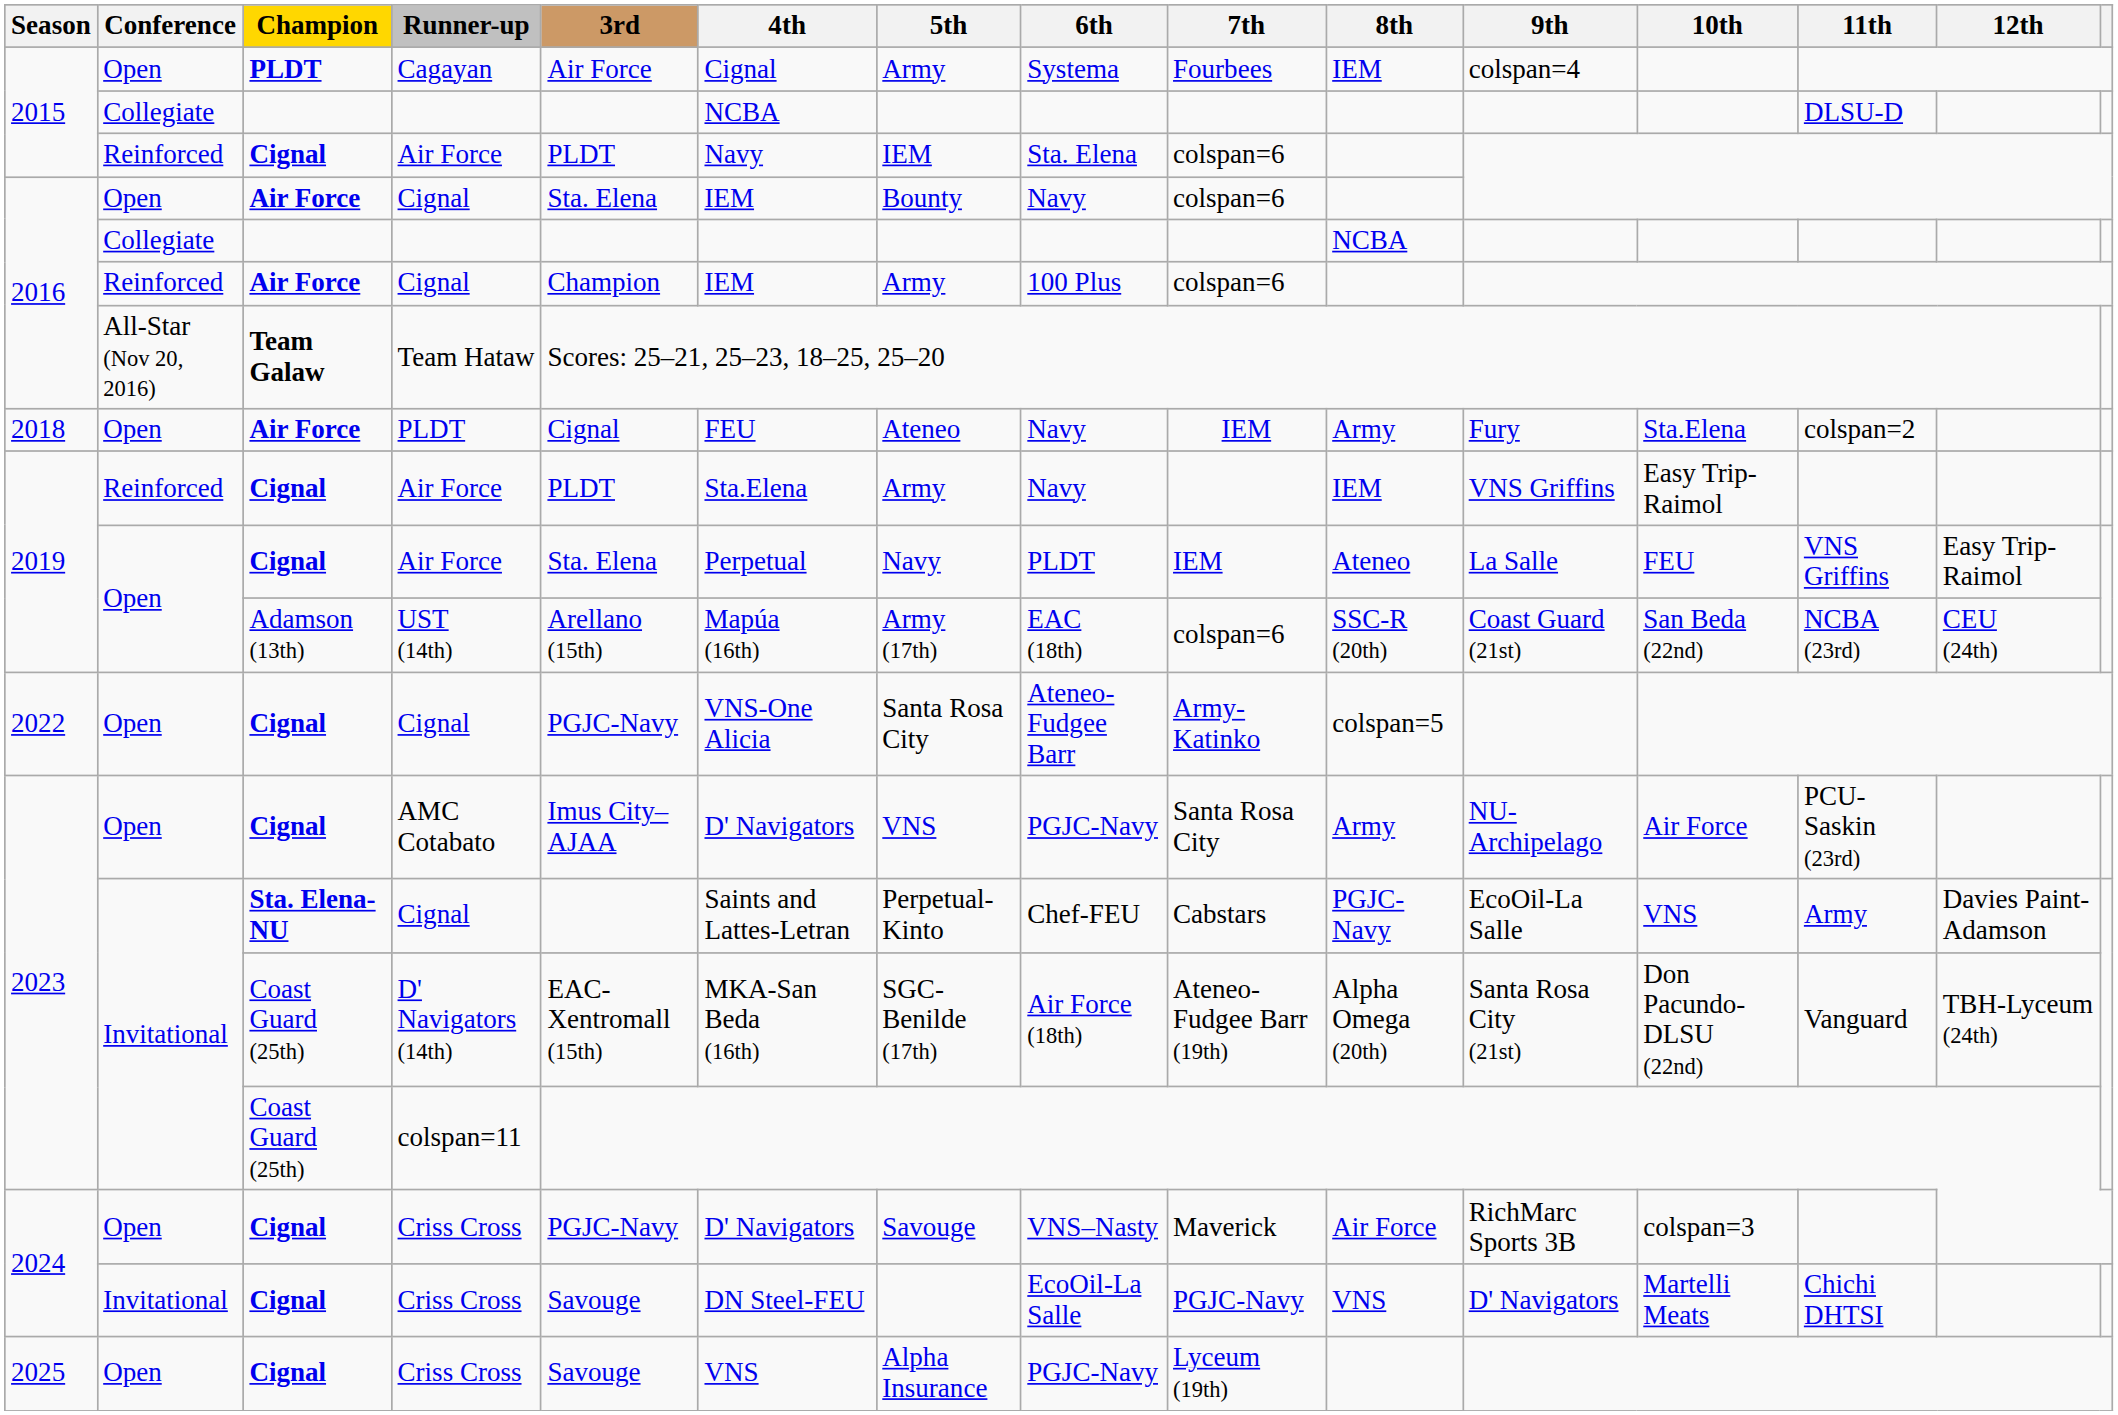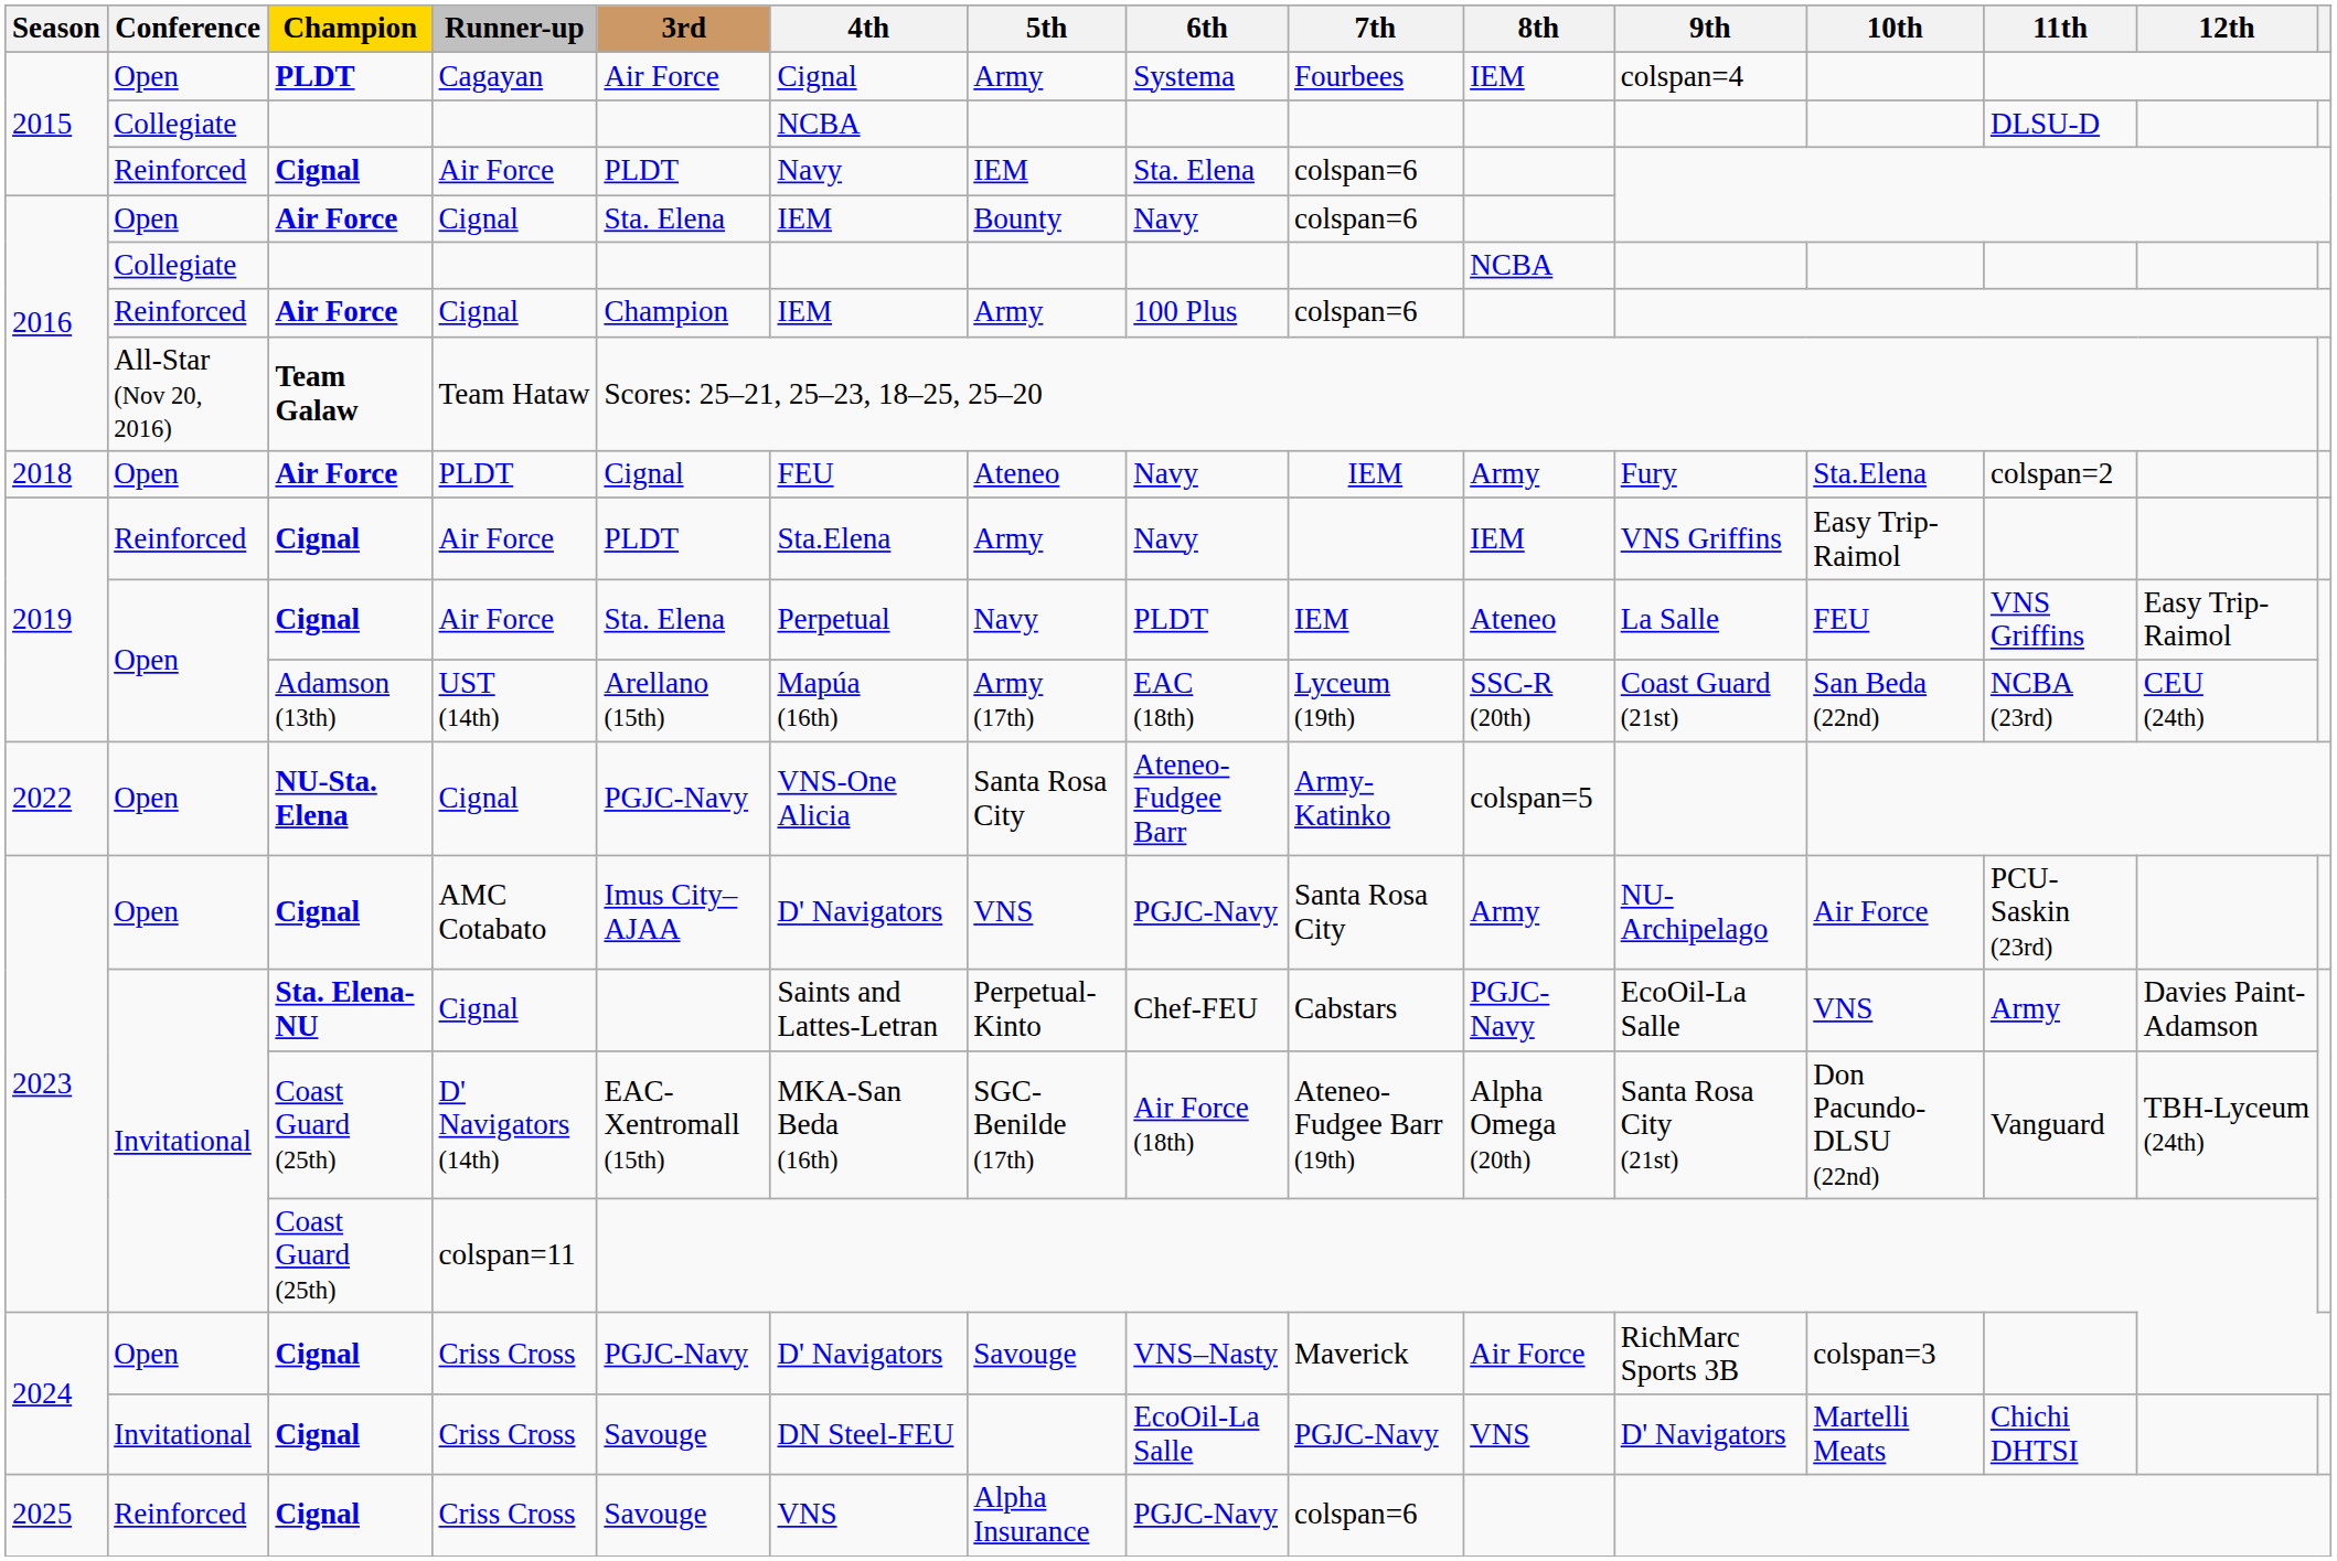UST (14th) | 7th: colspan=6 -> Lyceum (19th)
2022 / Cignal | Champion: Cignal -> NU-Sta. Elena
2025 / Criss Cross | Conference: Open -> Reinforced
2025 / Criss Cross | 7th: Lyceum (19th) -> colspan=6
